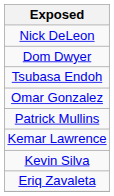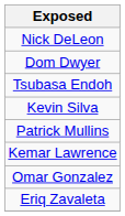row 5 | column 1: Omar Gonzalez -> Kevin Silva
row 8 | column 1: Kevin Silva -> Omar Gonzalez
